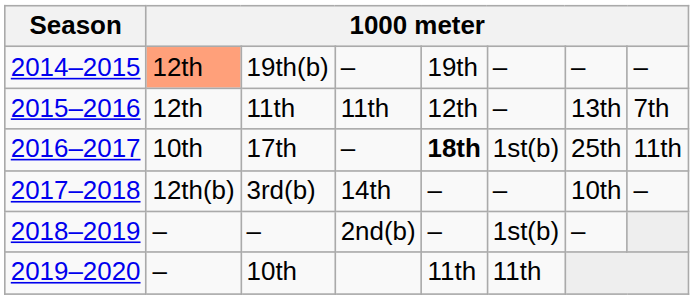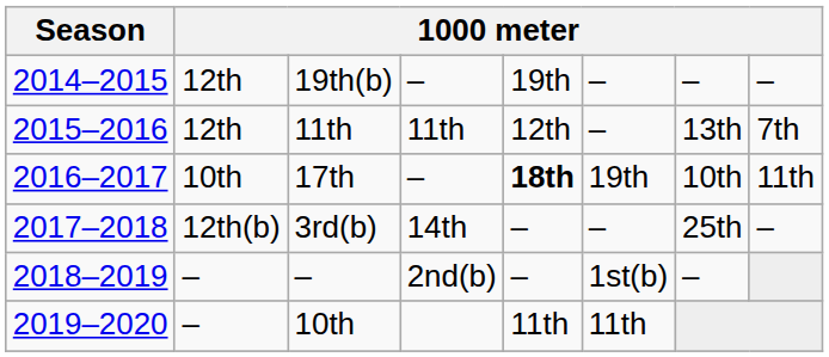19th(b) | column 2: lightsalmon background -> no background
17th | column 6: 1st(b) -> 19th
17th | column 7: 25th -> 10th
3rd(b) | column 7: 10th -> 25th
